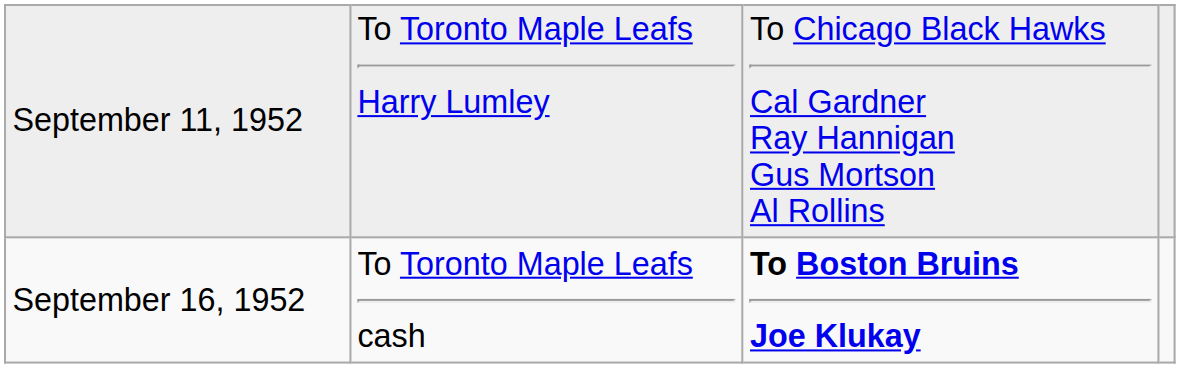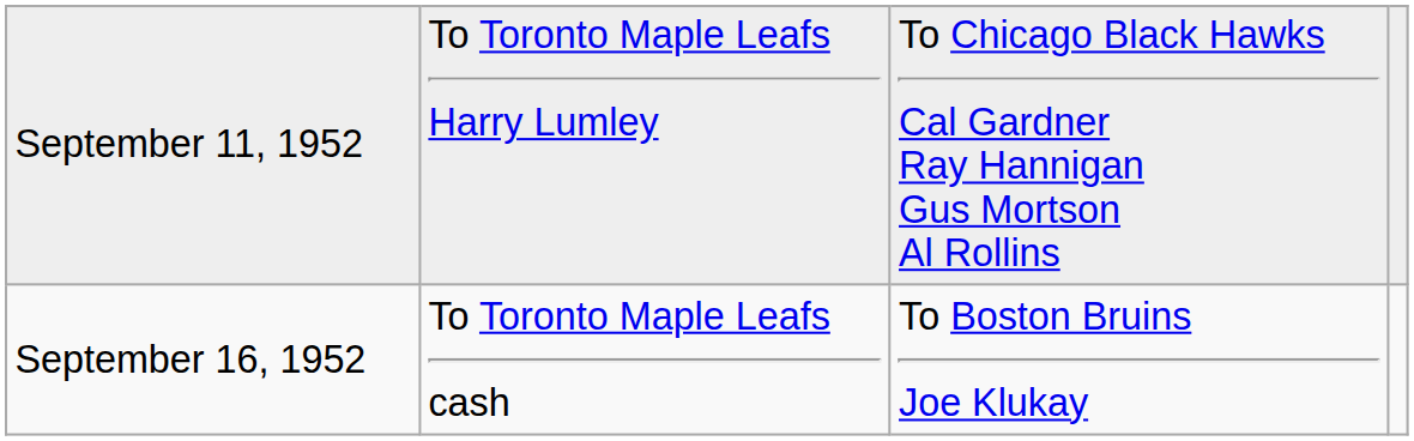September 16, 1952 | column 3: bold -> normal
